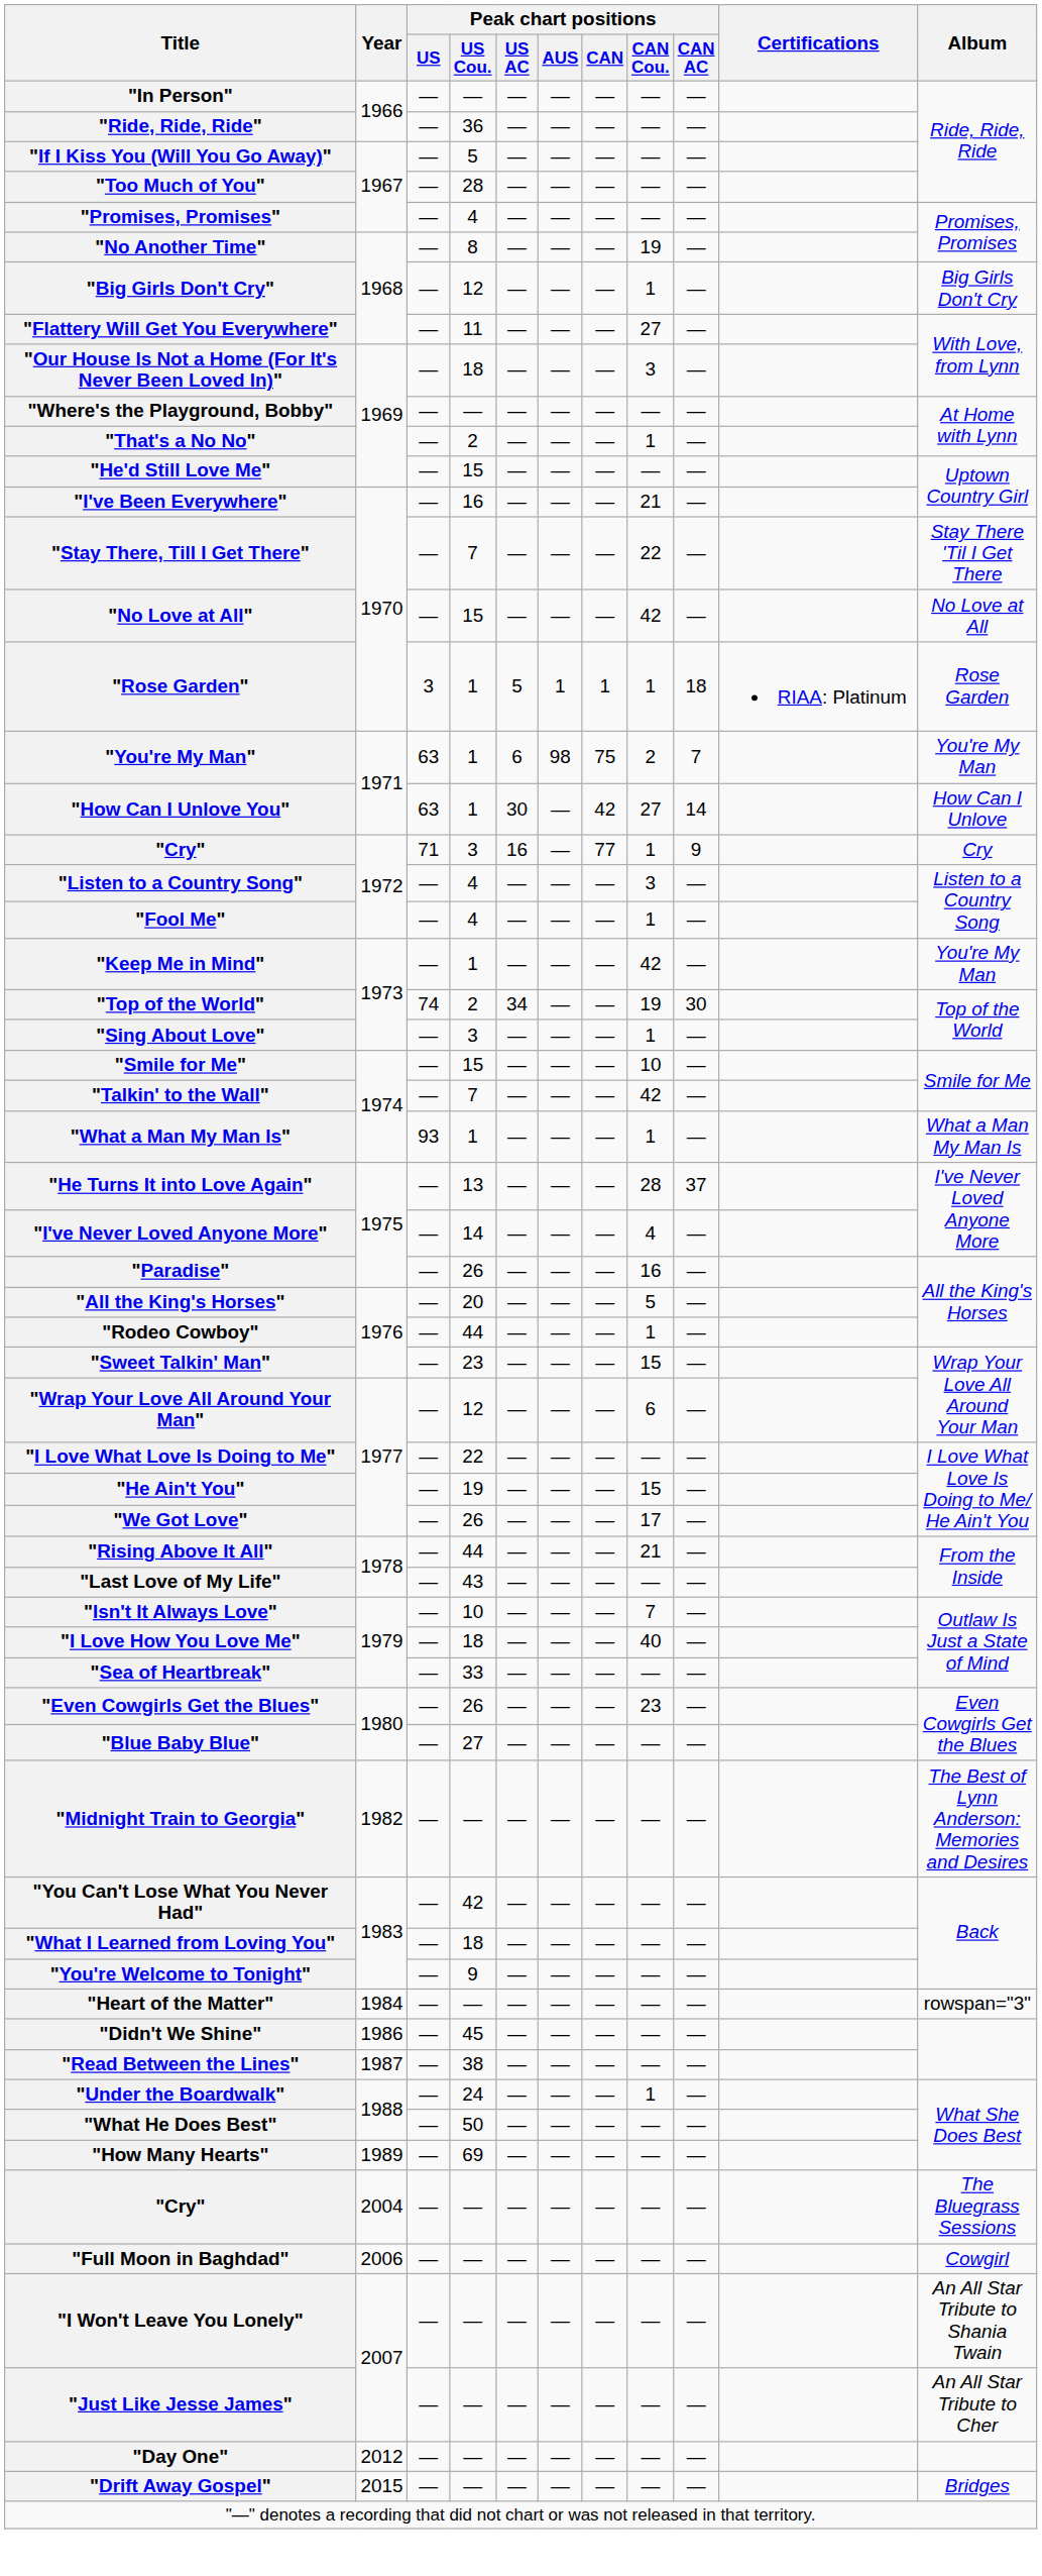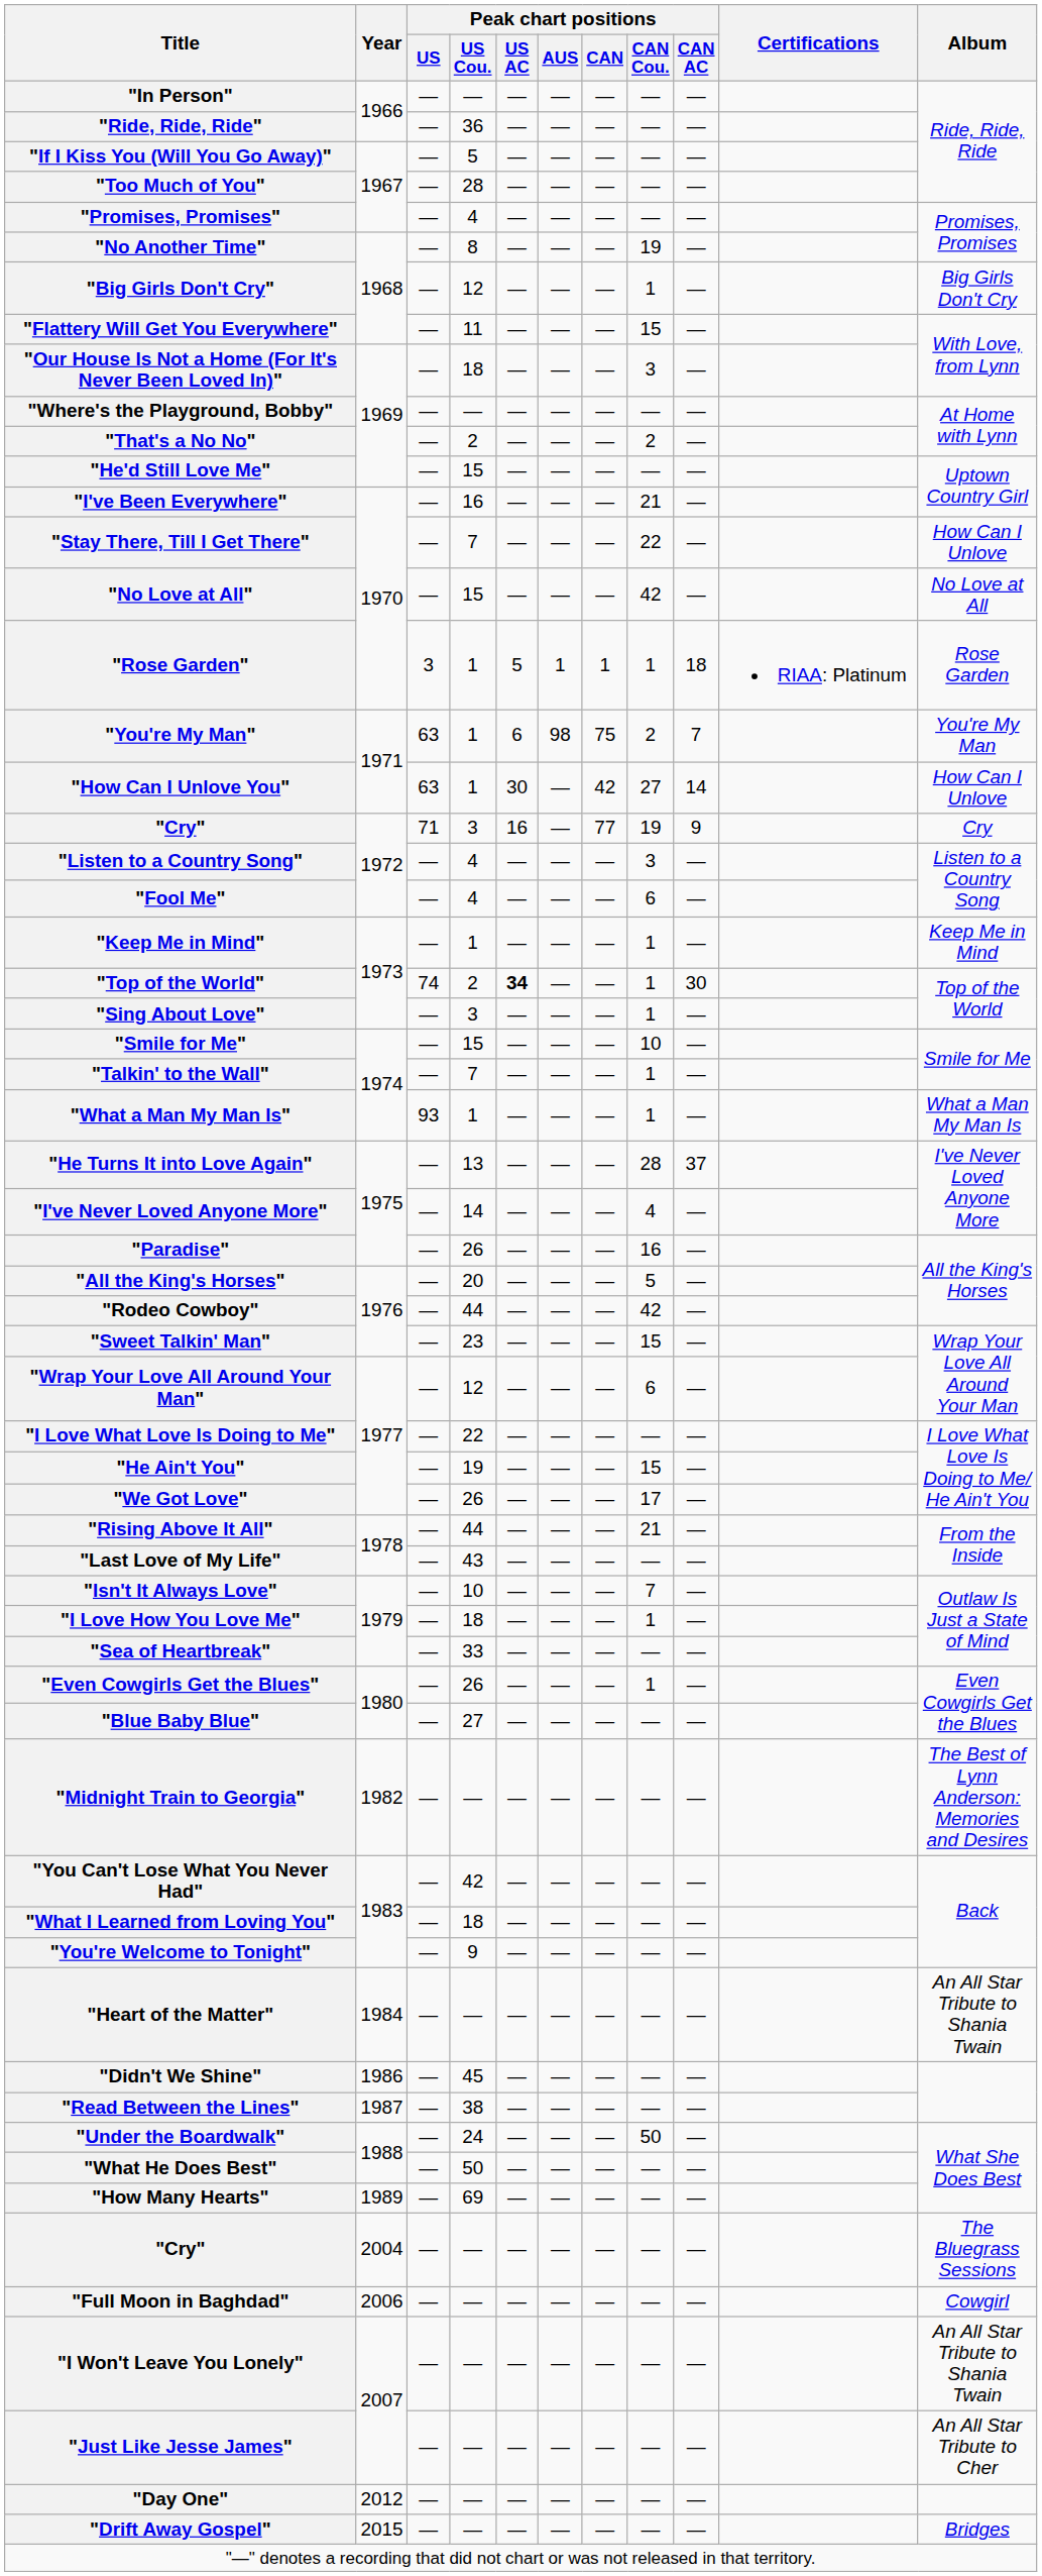"Flattery Will Get You Everywhere" | Peak chart positions / CAN Cou.: 27 -> 15
"That's a No No" | Peak chart positions / CAN Cou.: 1 -> 2
"Stay There, Till I Get There" | Album: Stay There 'Til I Get There -> How Can I Unlove
"Cry" / 3 | Peak chart positions / CAN Cou.: 1 -> 19
"Fool Me" | Peak chart positions / CAN Cou.: 1 -> 6
"Keep Me in Mind" | Peak chart positions / CAN Cou.: 42 -> 1
"Keep Me in Mind" | Album: You're My Man -> Keep Me in Mind
"Top of the World" | Peak chart positions / US AC: normal -> bold
"Top of the World" | Peak chart positions / CAN Cou.: 19 -> 1
"Talkin' to the Wall" | Peak chart positions / CAN Cou.: 42 -> 1
"Rodeo Cowboy" | Peak chart positions / CAN Cou.: 1 -> 42
"I Love How You Love Me" | Peak chart positions / CAN Cou.: 40 -> 1
"Even Cowgirls Get the Blues" | Peak chart positions / CAN Cou.: 23 -> 1
"Heart of the Matter" | Album: rowspan="3" -> An All Star Tribute to Shania Twain
"Under the Boardwalk" | Peak chart positions / CAN Cou.: 1 -> 50
